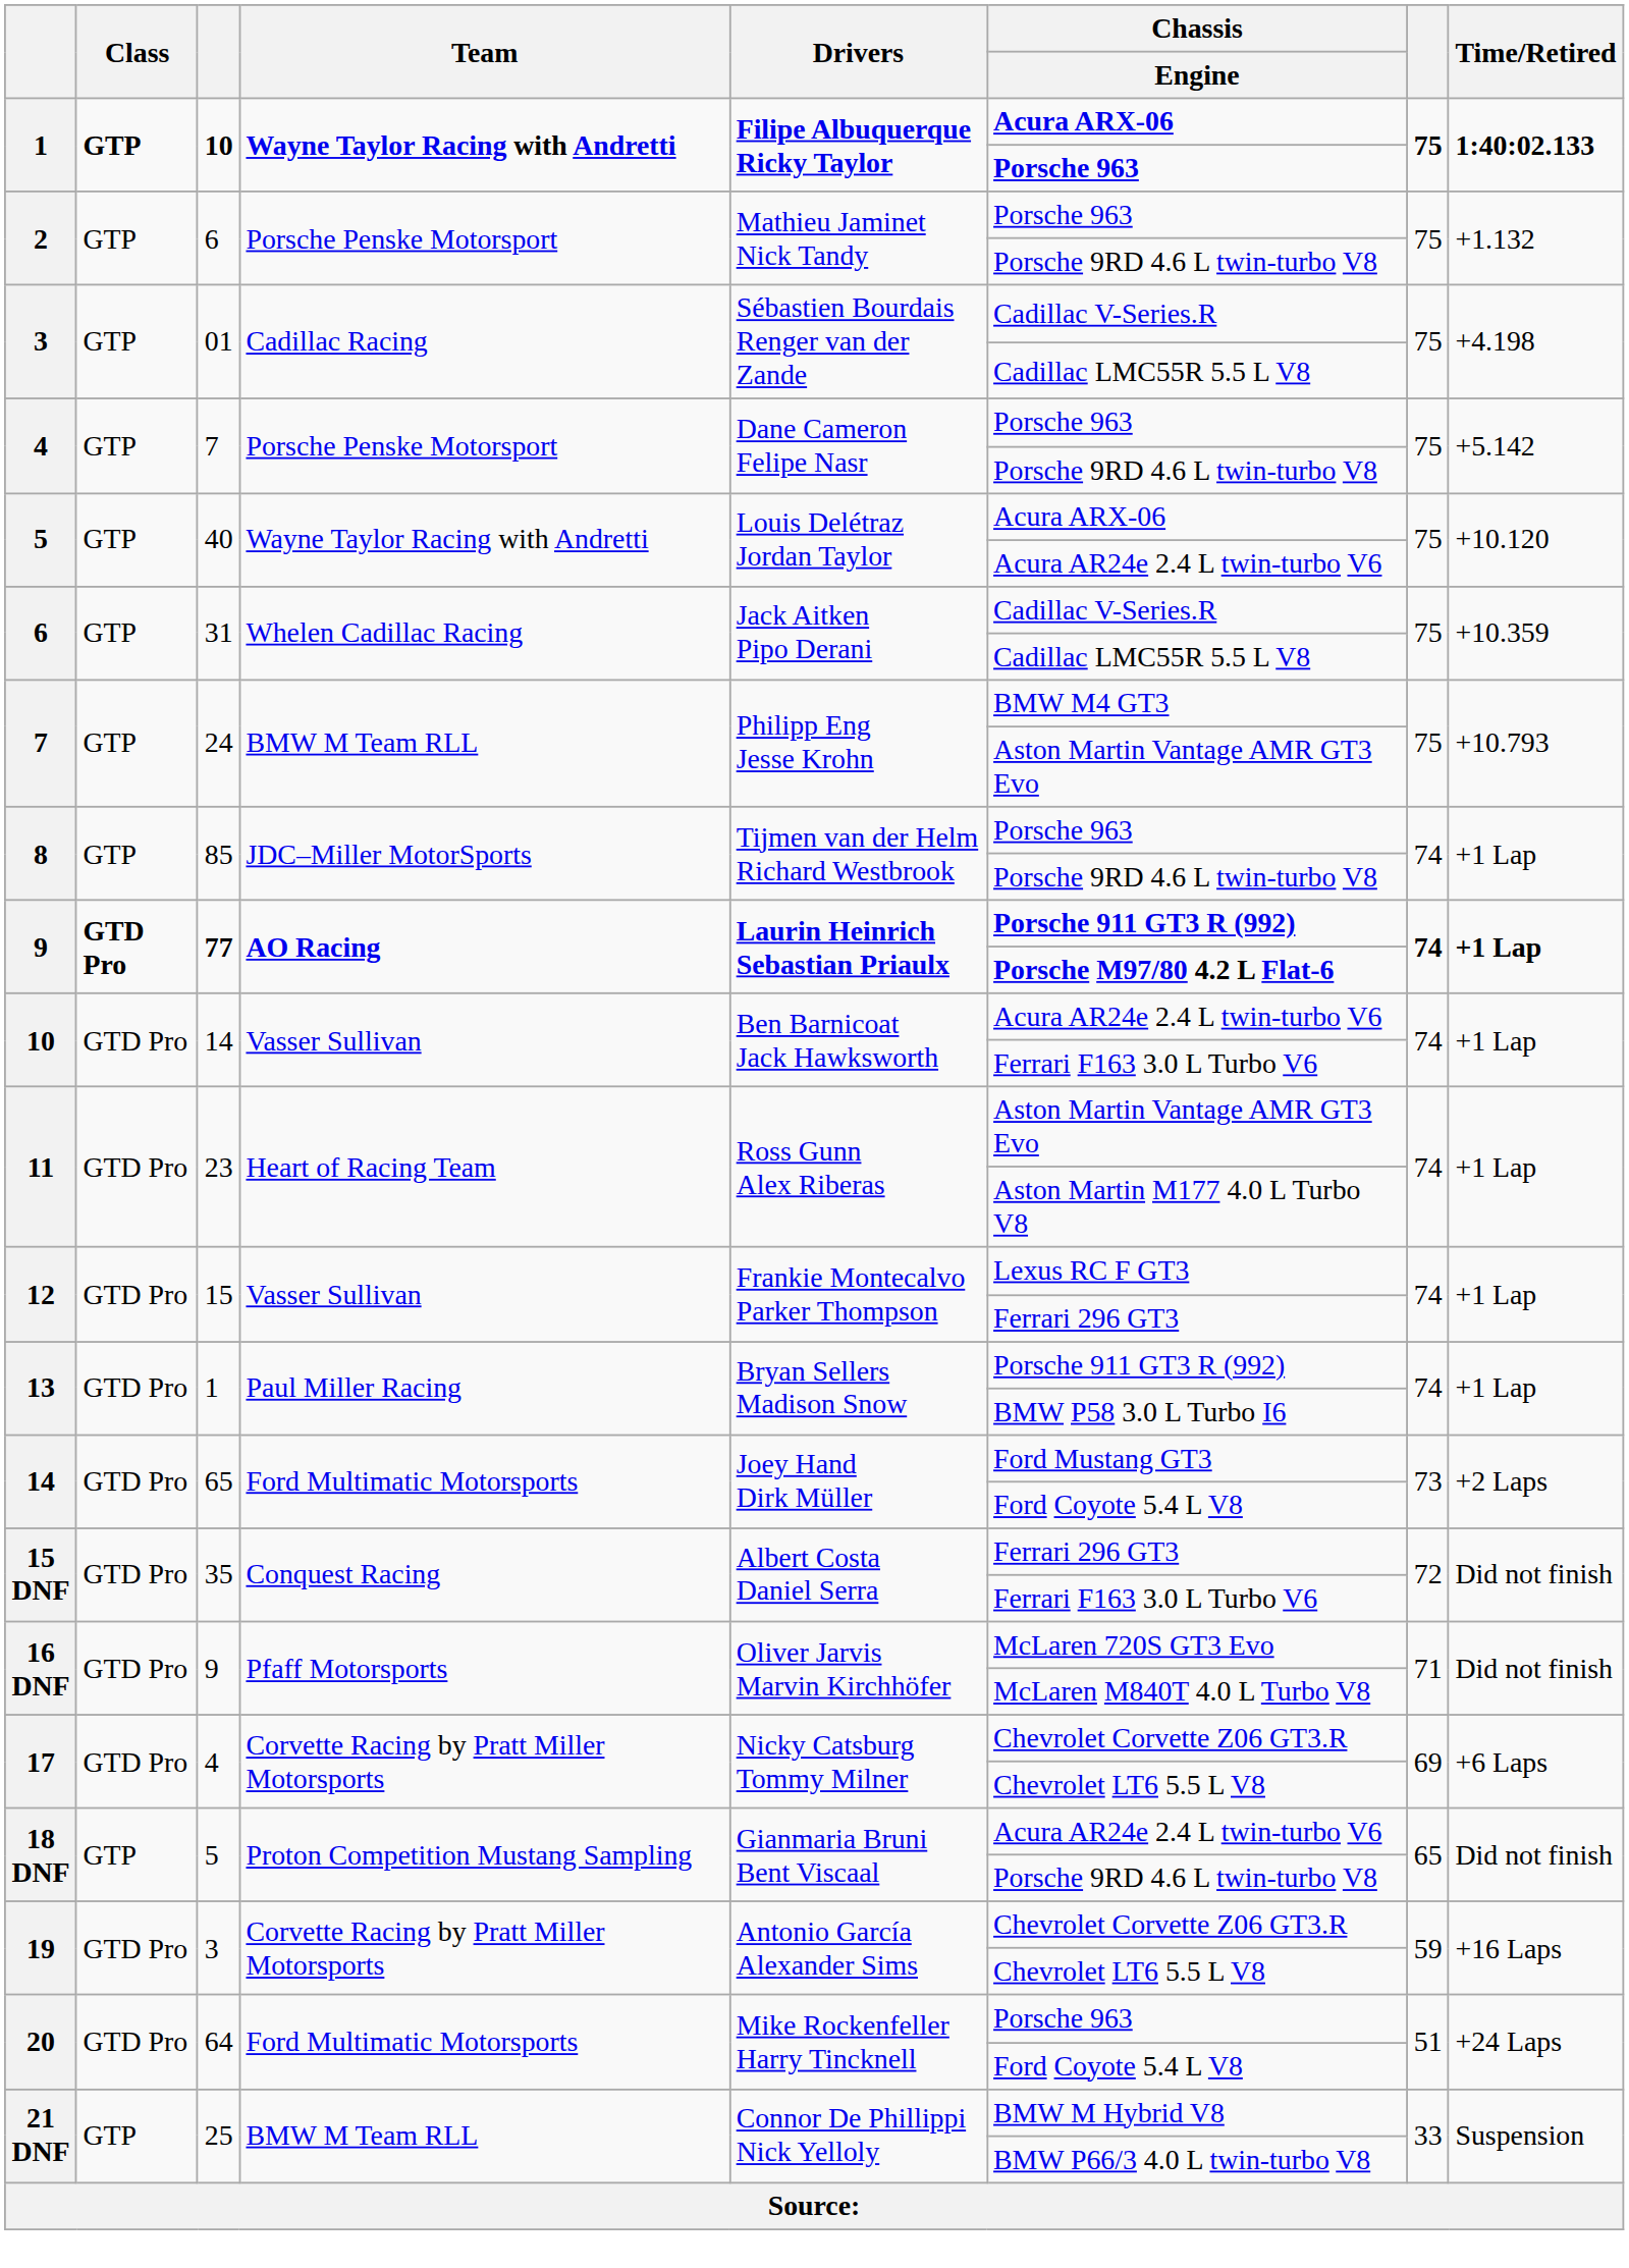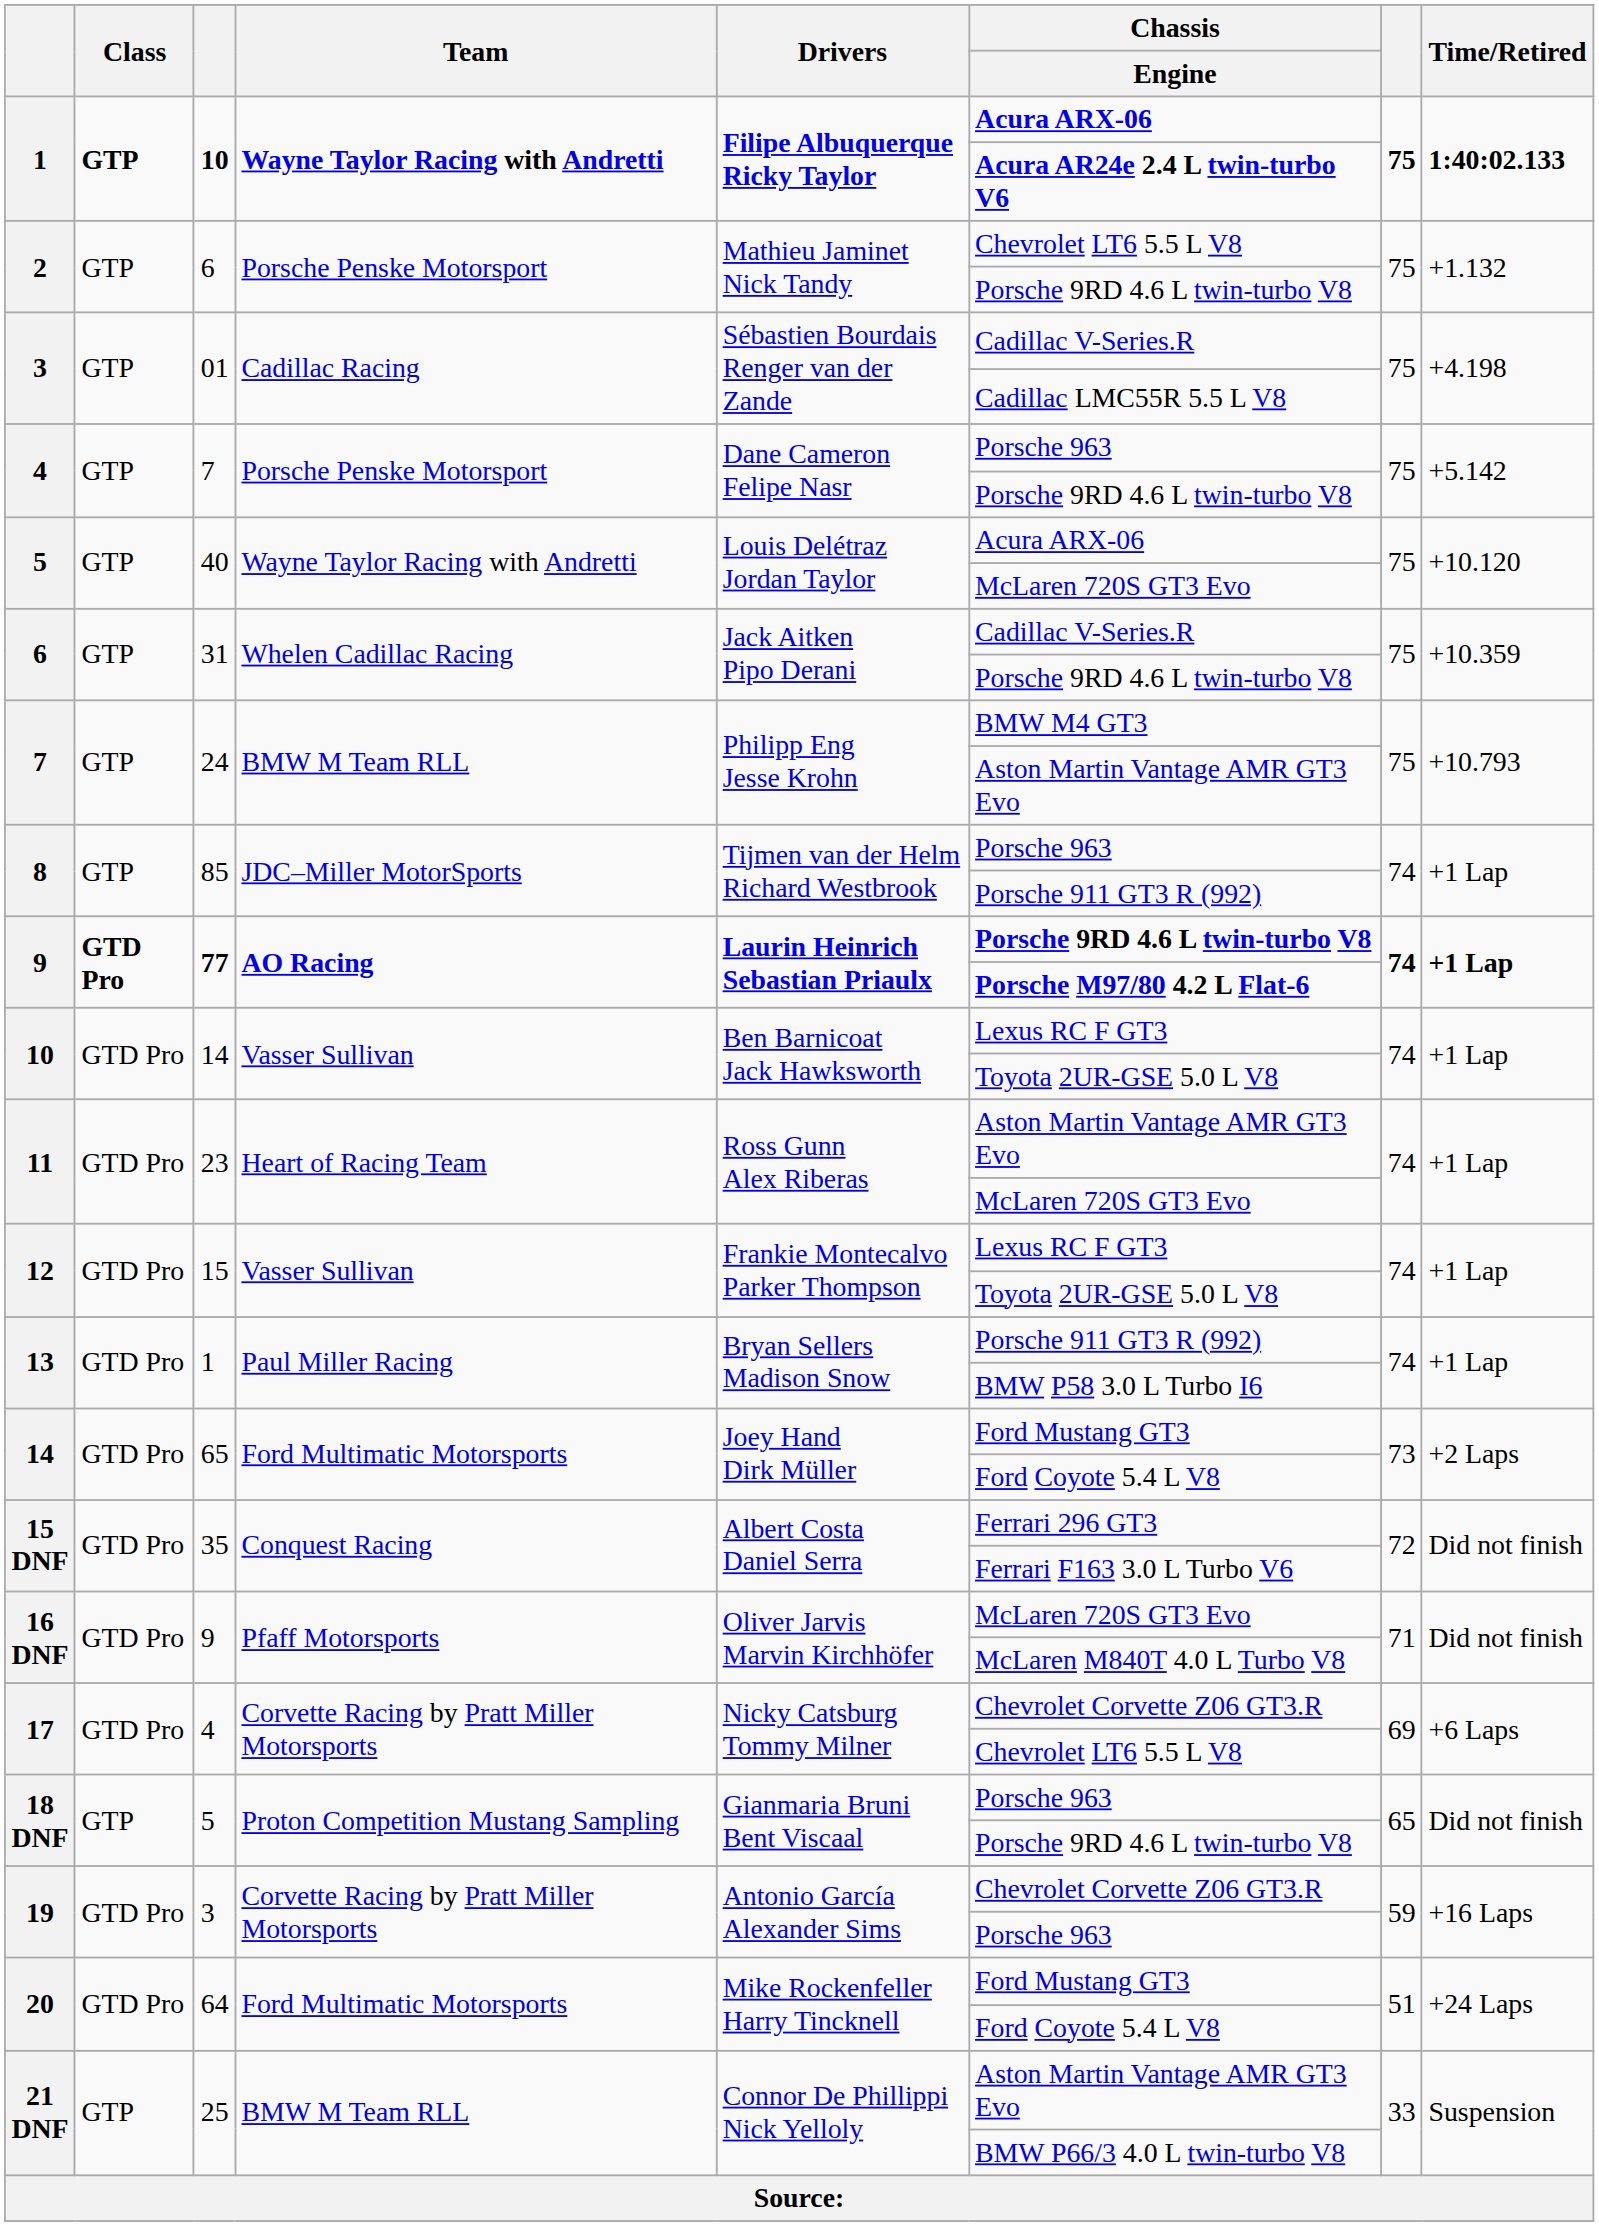row 4 | Chassis / Engine: Porsche 963 -> Acura AR24e 2.4 L twin-turbo V6
row 5 | Chassis / Engine: Porsche 963 -> Chevrolet LT6 5.5 L V8
row 12 | Chassis / Engine: Acura AR24e 2.4 L twin-turbo V6 -> McLaren 720S GT3 Evo
row 14 | Chassis / Engine: Cadillac LMC55R 5.5 L V8 -> Porsche 9RD 4.6 L twin-turbo V8
row 18 | Chassis / Engine: Porsche 9RD 4.6 L twin-turbo V8 -> Porsche 911 GT3 R (992)
row 19 | Chassis / Engine: Porsche 911 GT3 R (992) -> Porsche 9RD 4.6 L twin-turbo V8
row 21 | Chassis / Engine: Acura AR24e 2.4 L twin-turbo V6 -> Lexus RC F GT3
row 22 | Chassis / Engine: Ferrari F163 3.0 L Turbo V6 -> Toyota 2UR-GSE 5.0 L V8
row 24 | Chassis / Engine: Aston Martin M177 4.0 L Turbo V8 -> McLaren 720S GT3 Evo
row 26 | Chassis / Engine: Ferrari 296 GT3 -> Toyota 2UR-GSE 5.0 L V8
row 37 | Chassis / Engine: Acura AR24e 2.4 L twin-turbo V6 -> Porsche 963
row 40 | Chassis / Engine: Chevrolet LT6 5.5 L V8 -> Porsche 963
row 41 | Chassis / Engine: Porsche 963 -> Ford Mustang GT3
row 43 | Chassis / Engine: BMW M Hybrid V8 -> Aston Martin Vantage AMR GT3 Evo
